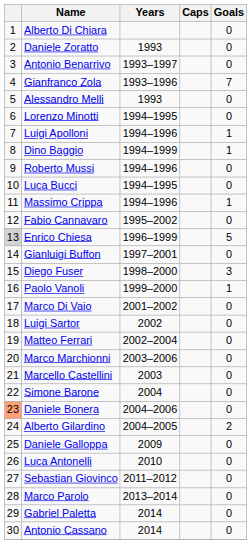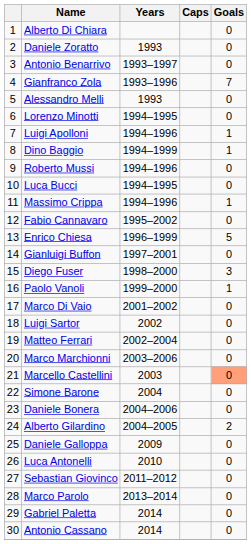Enrico Chiesa | column 1: lightgrey background -> no background
Marcello Castellini | Goals: no background -> lightsalmon background
Daniele Bonera | column 1: lightsalmon background -> no background
